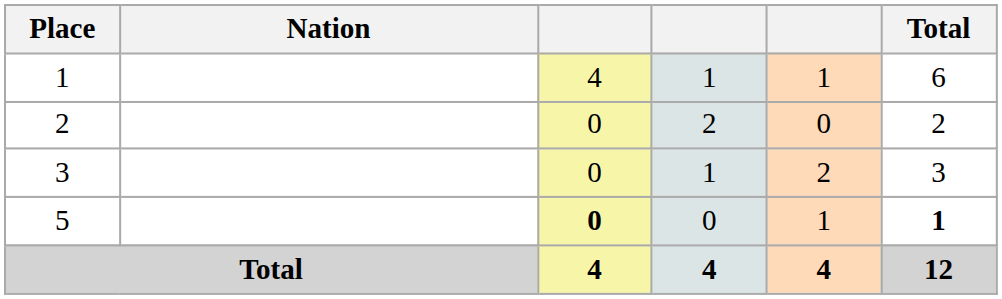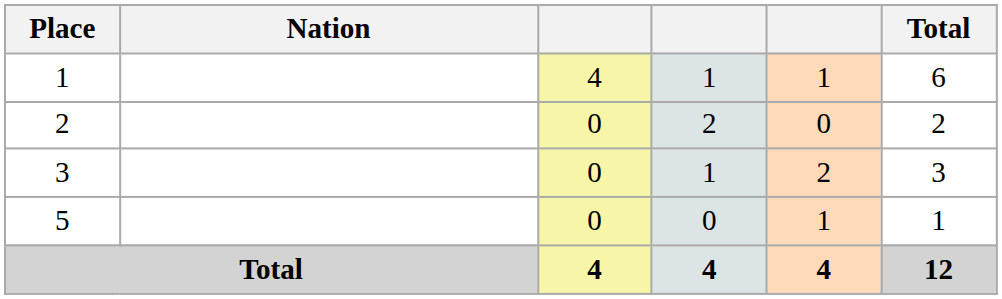5 | column 3: bold -> normal
5 | Total: bold -> normal
